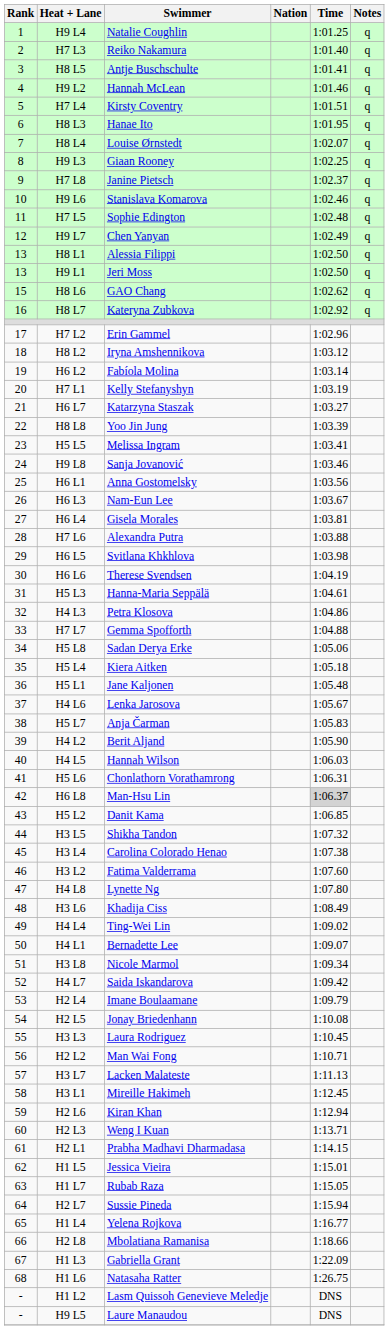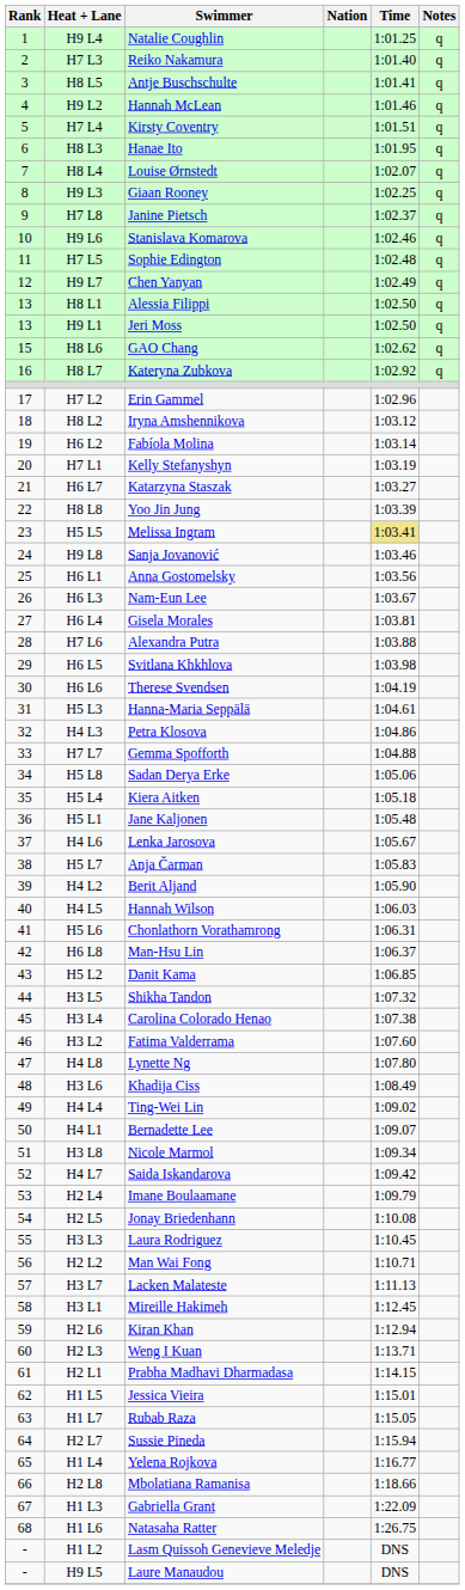H5 L5 | Time: no background -> khaki background
H6 L8 | Time: lightgrey background -> no background
